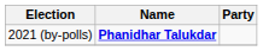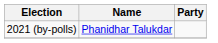2021 (by-polls) | Name: bold -> normal
